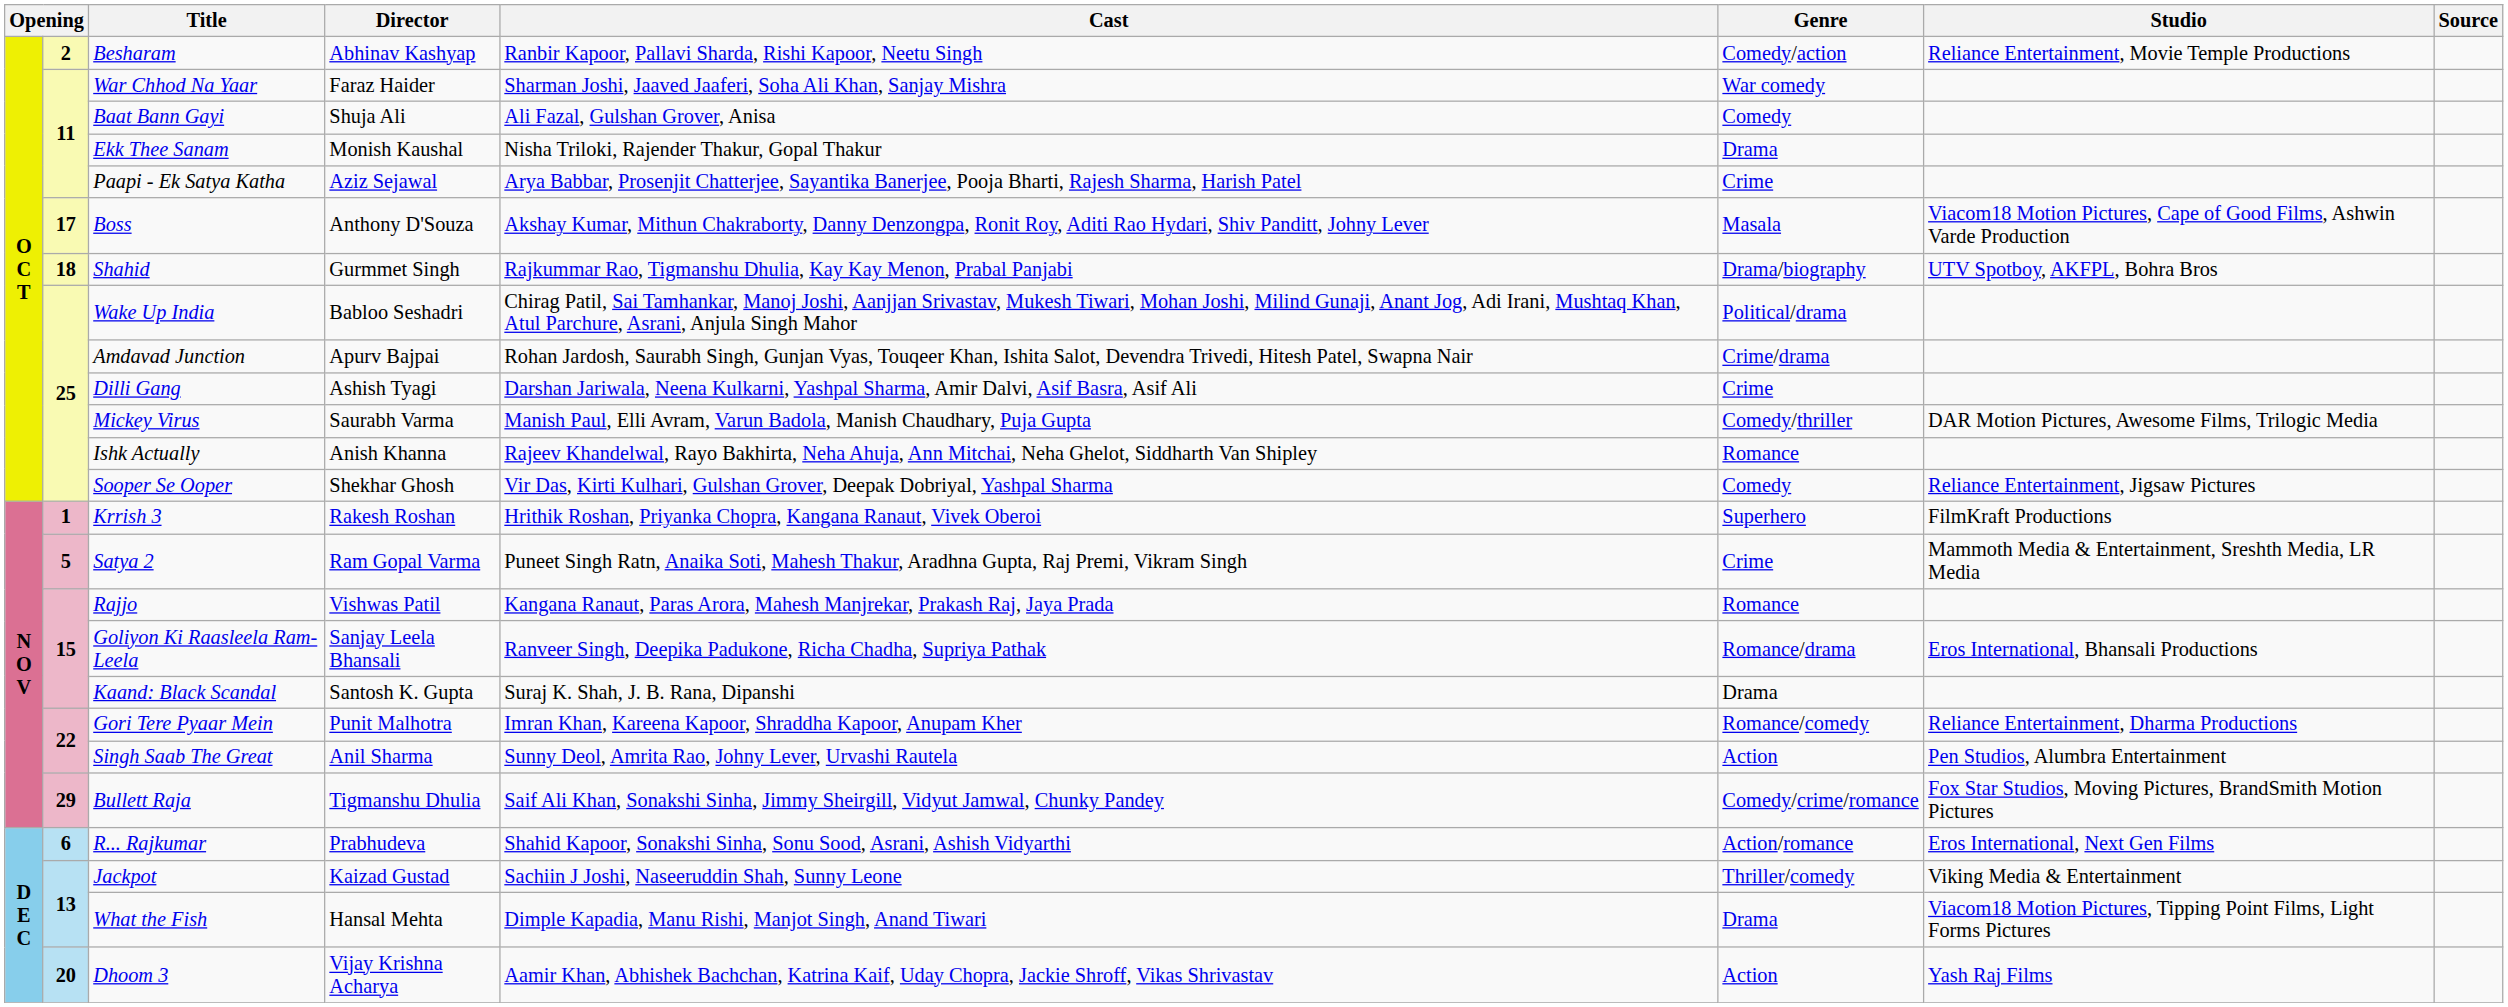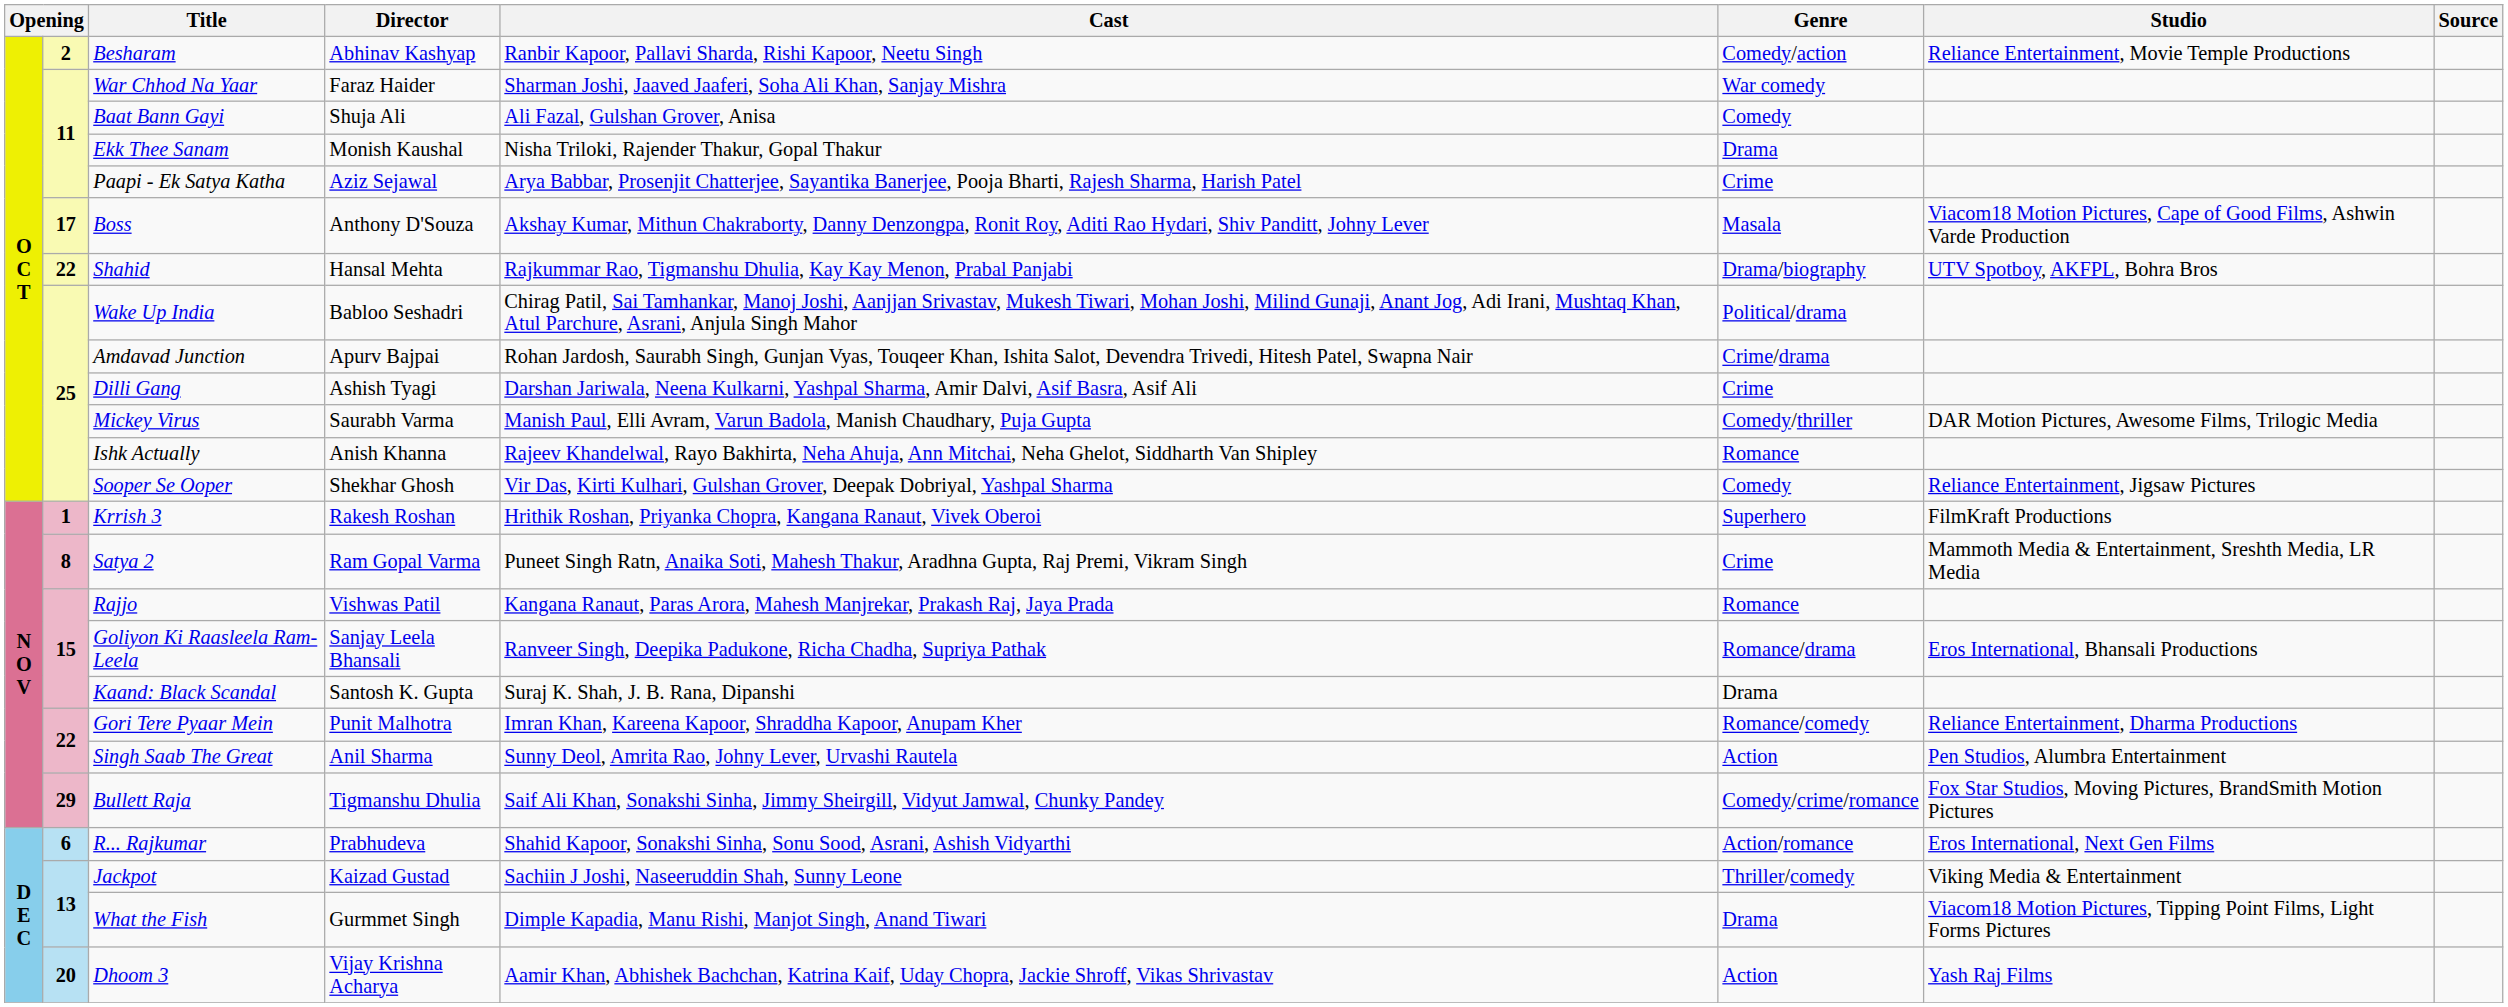Shahid | column 2: 18 -> 22
Shahid | Director: Gurmmet Singh -> Hansal Mehta
Satya 2 | column 2: 5 -> 8
What the Fish | Director: Hansal Mehta -> Gurmmet Singh
